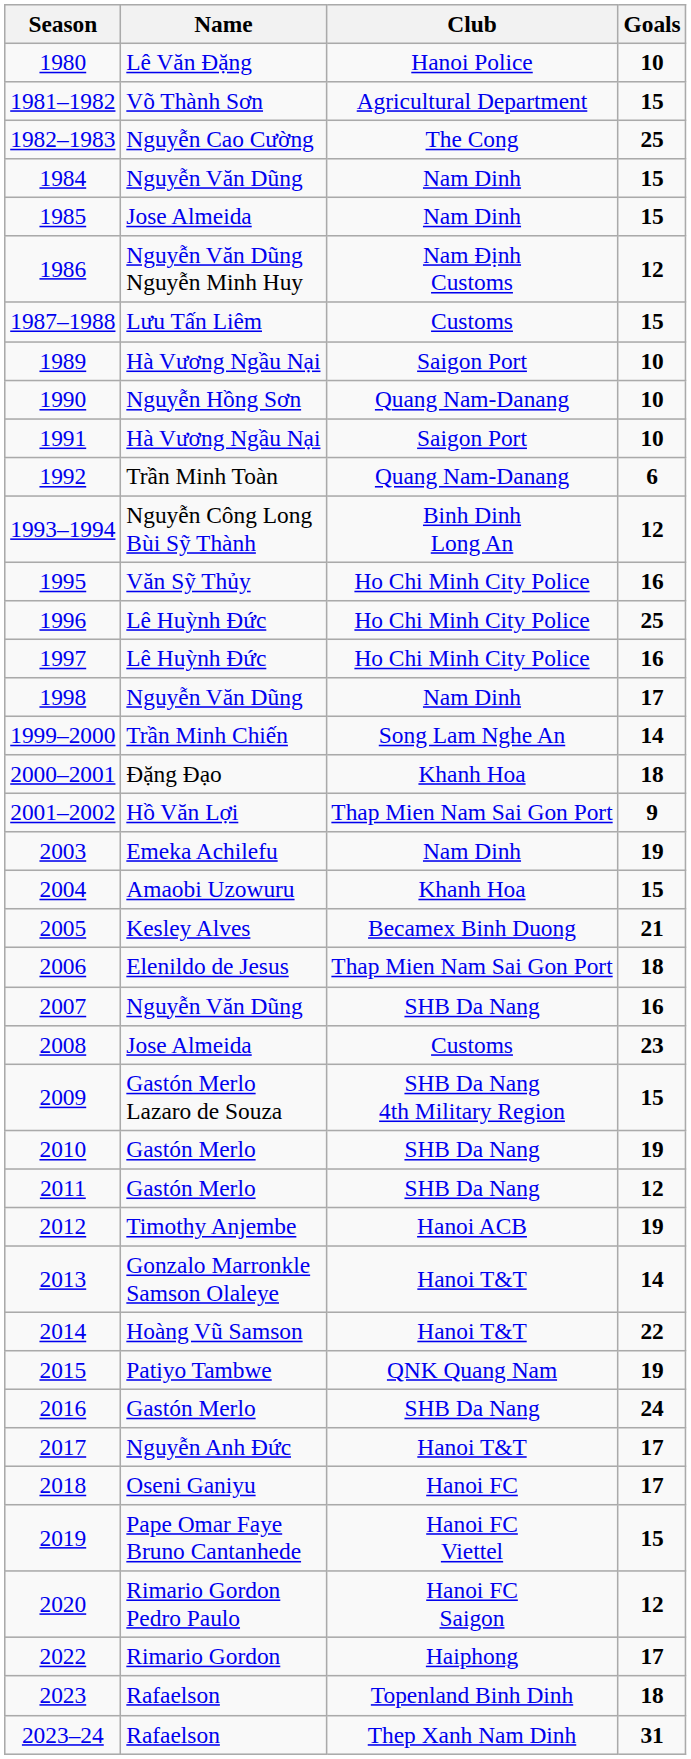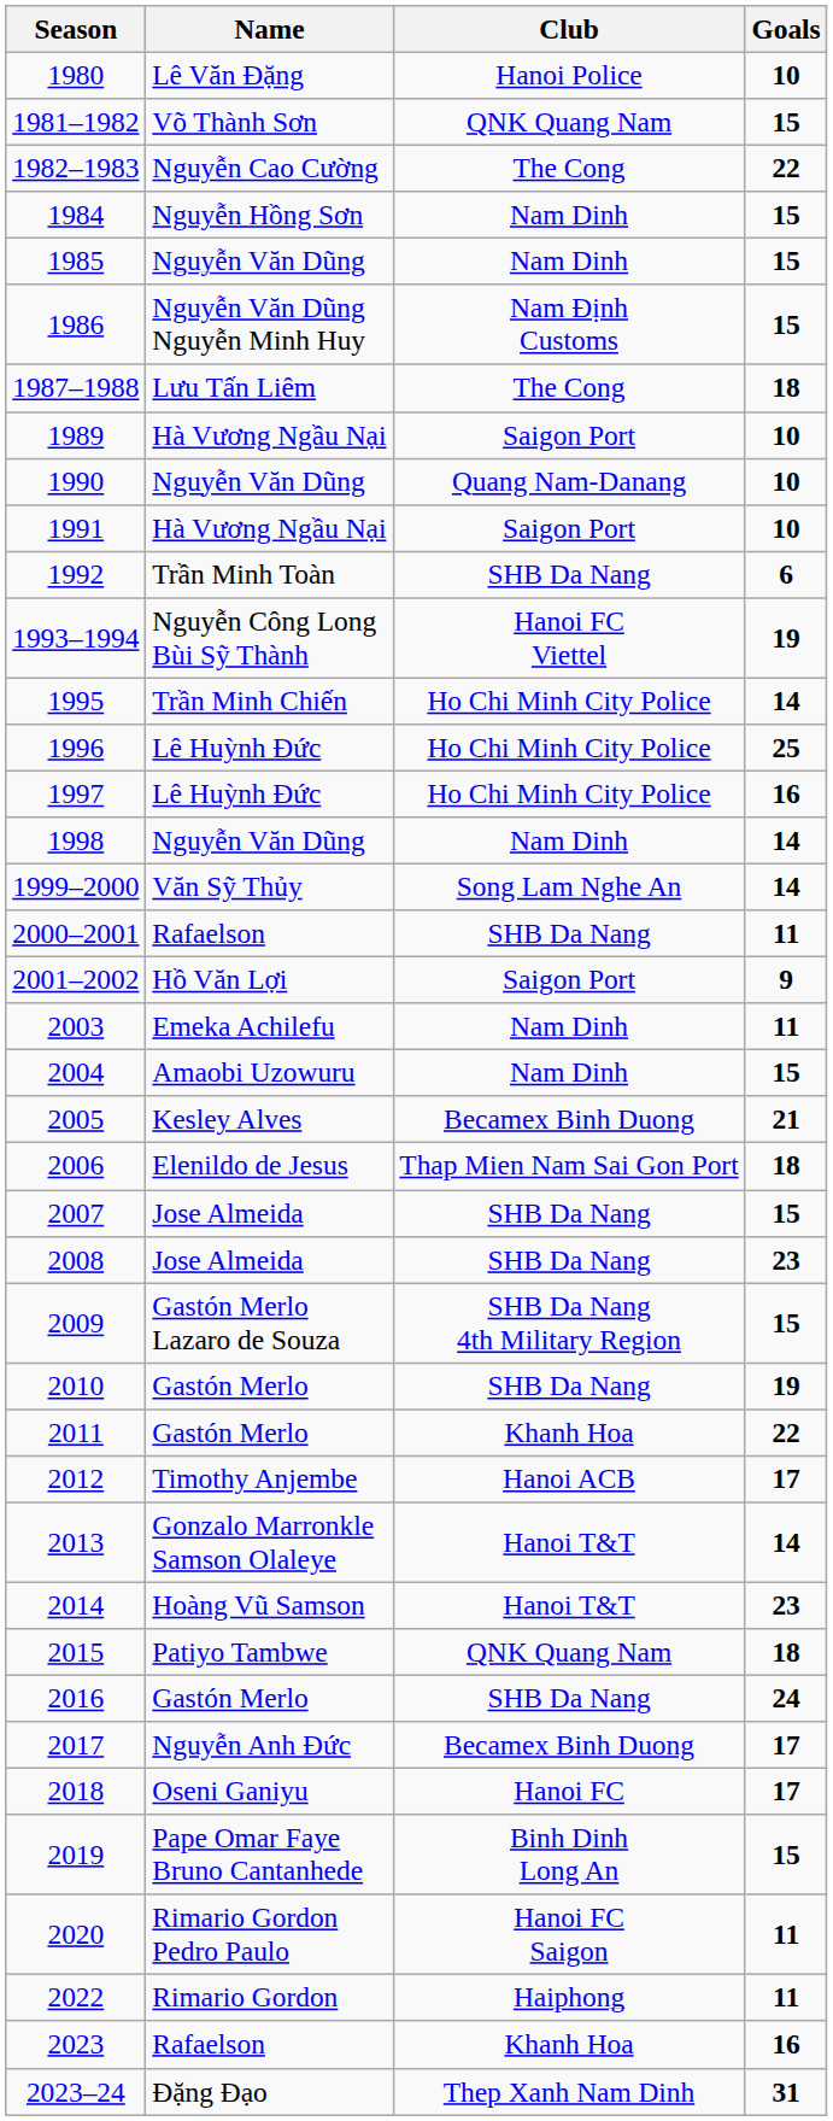1981–1982 | Club: Agricultural Department -> QNK Quang Nam
1982–1983 | Goals: 25 -> 22
1984 | Name: Nguyễn Văn Dũng -> Nguyễn Hồng Sơn
1985 | Name: Jose Almeida -> Nguyễn Văn Dũng
1986 | Goals: 12 -> 15
1987–1988 | Club: Customs -> The Cong
1987–1988 | Goals: 15 -> 18
1990 | Name: Nguyễn Hồng Sơn -> Nguyễn Văn Dũng
1992 | Club: Quang Nam-Danang -> SHB Da Nang
1993–1994 | Club: Binh Dinh Long An -> Hanoi FC Viettel
1993–1994 | Goals: 12 -> 19
1995 | Name: Văn Sỹ Thủy -> Trần Minh Chiến
1995 | Goals: 16 -> 14
1998 | Goals: 17 -> 14
1999–2000 | Name: Trần Minh Chiến -> Văn Sỹ Thủy
2000–2001 | Name: Đặng Đạo -> Rafaelson
2000–2001 | Club: Khanh Hoa -> SHB Da Nang
2000–2001 | Goals: 18 -> 11
2001–2002 | Club: Thap Mien Nam Sai Gon Port -> Saigon Port
2003 | Goals: 19 -> 11
2004 | Club: Khanh Hoa -> Nam Dinh
2007 | Name: Nguyễn Văn Dũng -> Jose Almeida
2007 | Goals: 16 -> 15
2008 | Club: Customs -> SHB Da Nang
2011 | Club: SHB Da Nang -> Khanh Hoa
2011 | Goals: 12 -> 22
2012 | Goals: 19 -> 17
2014 | Goals: 22 -> 23
2015 | Goals: 19 -> 18
2017 | Club: Hanoi T&T -> Becamex Binh Duong
2019 | Club: Hanoi FC Viettel -> Binh Dinh Long An
2020 | Goals: 12 -> 11
2022 | Goals: 17 -> 11
2023 | Club: Topenland Binh Dinh -> Khanh Hoa
2023 | Goals: 18 -> 16
2023–24 | Name: Rafaelson -> Đặng Đạo
